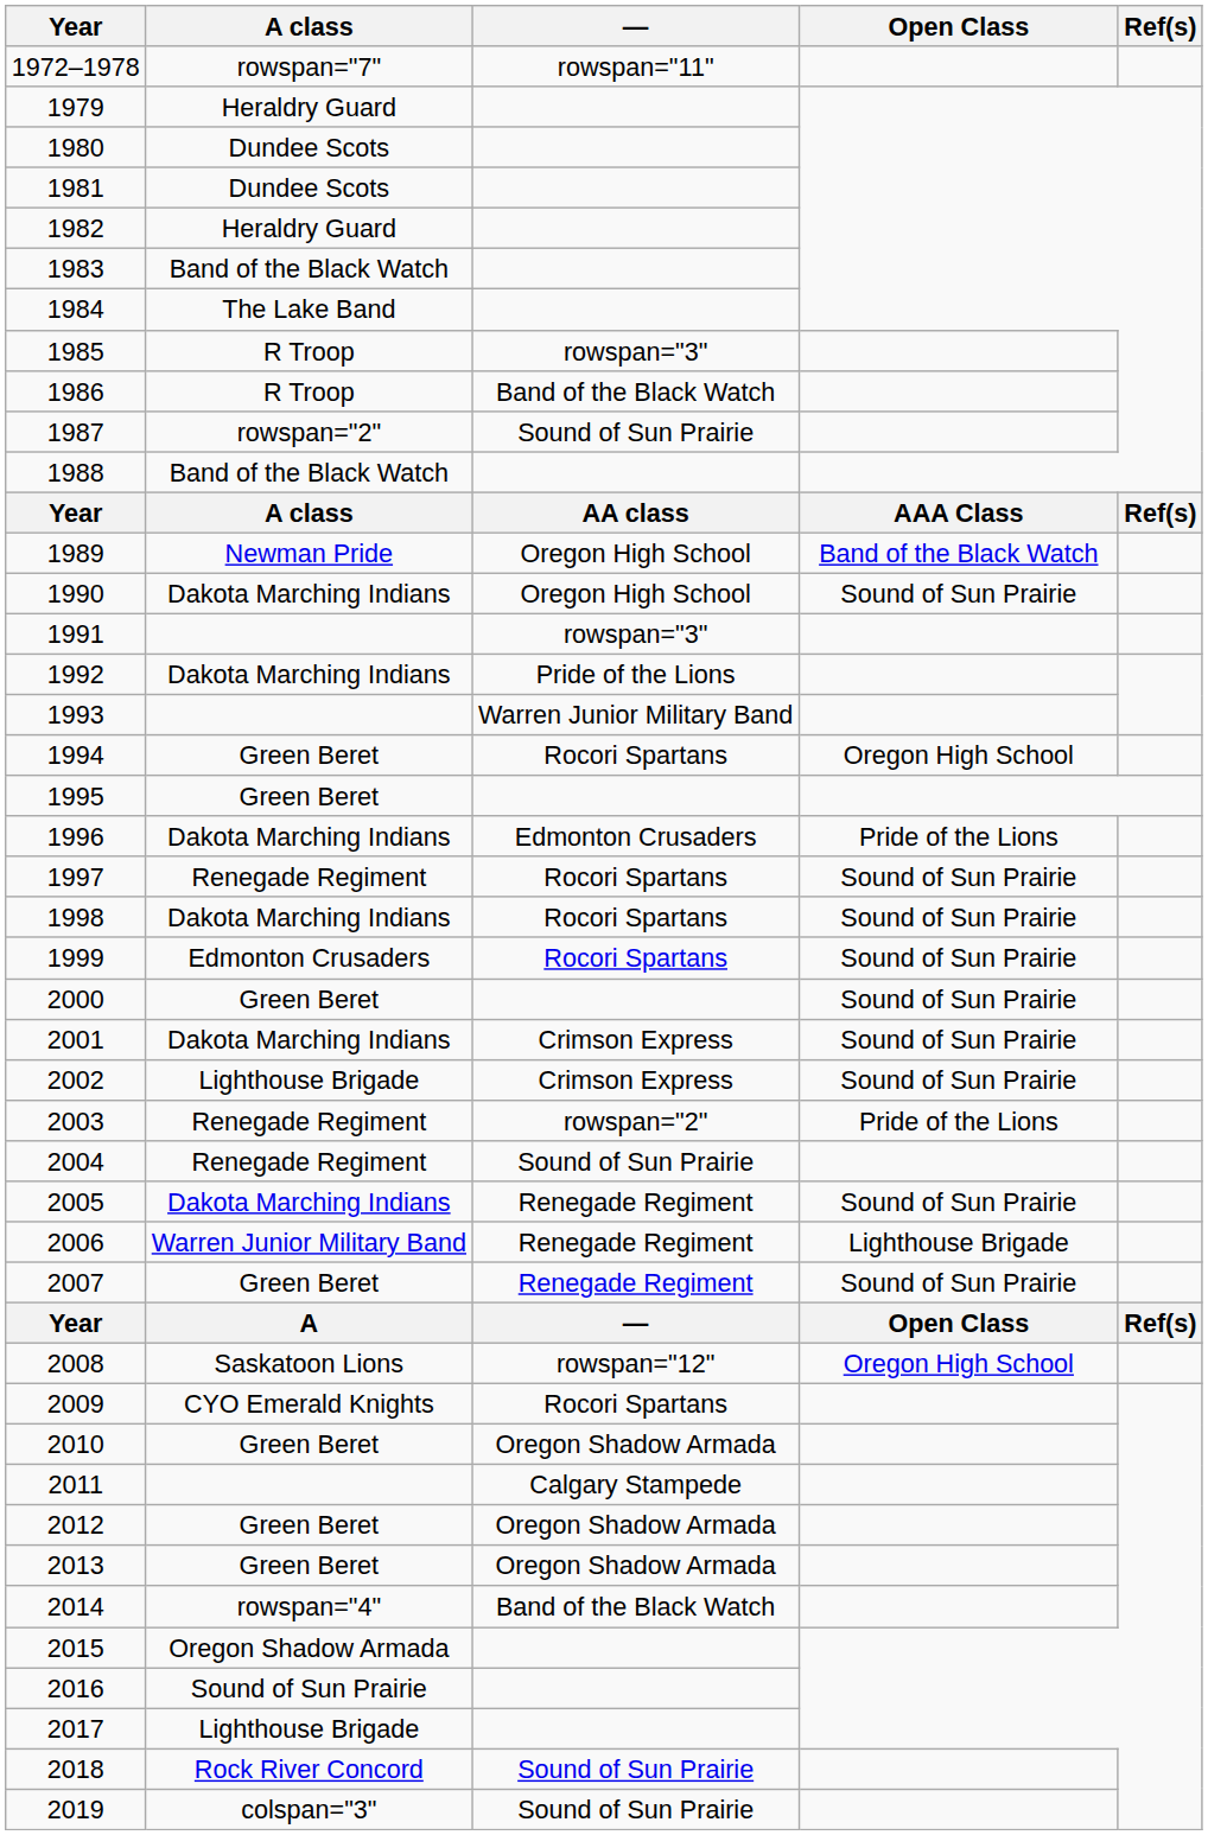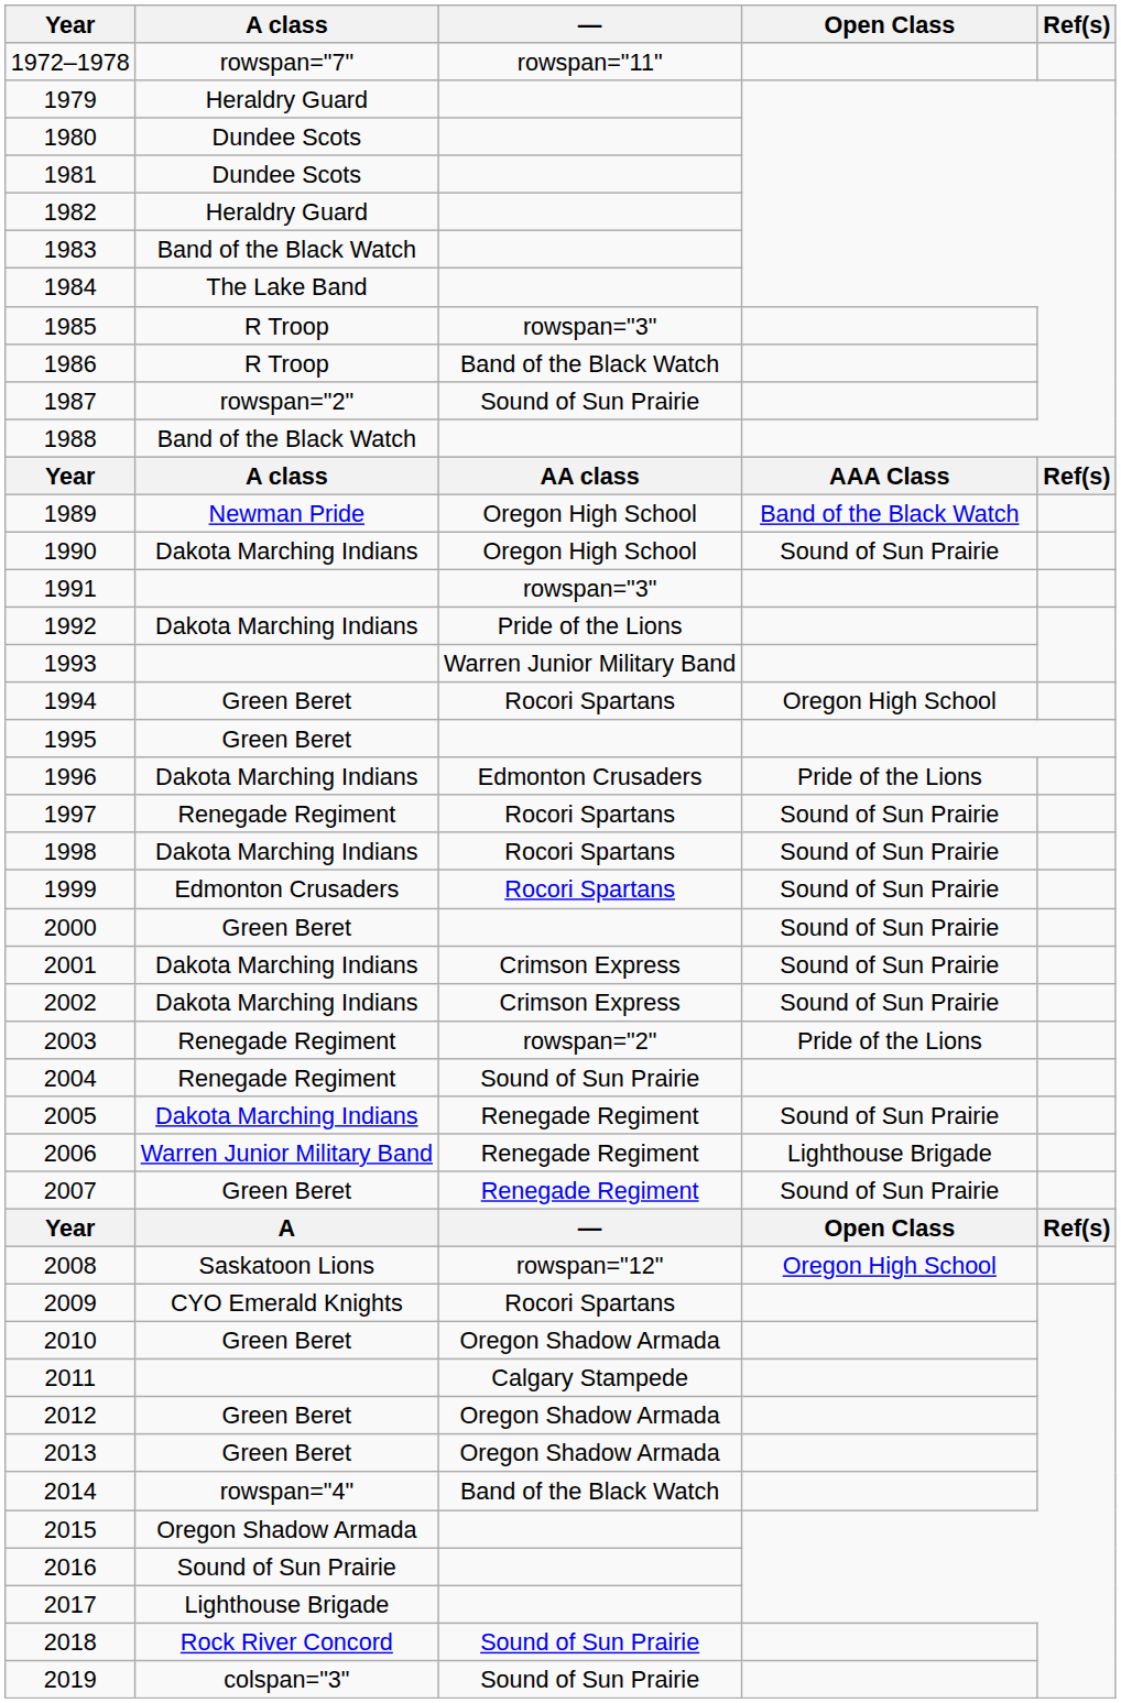2002 | A class: Lighthouse Brigade -> Dakota Marching Indians
